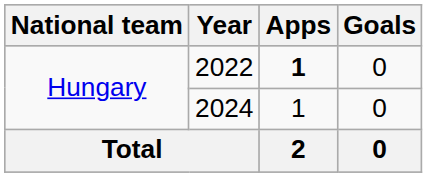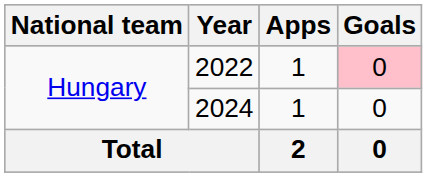2022 | Apps: bold -> normal
2022 | Goals: no background -> pink background
